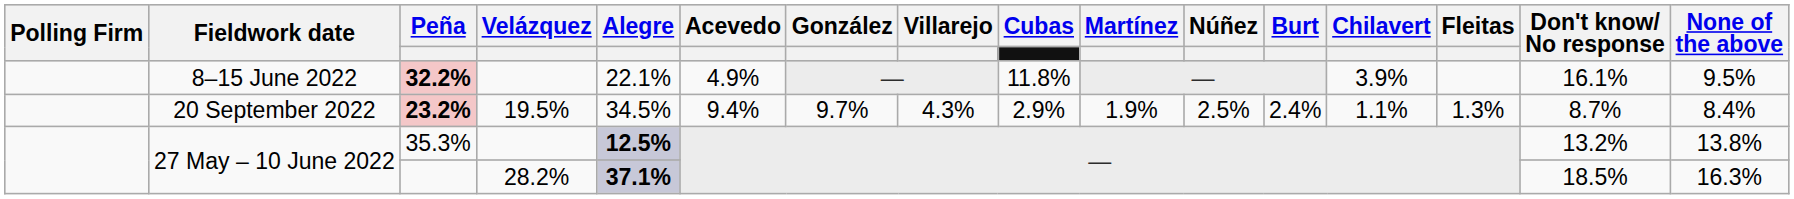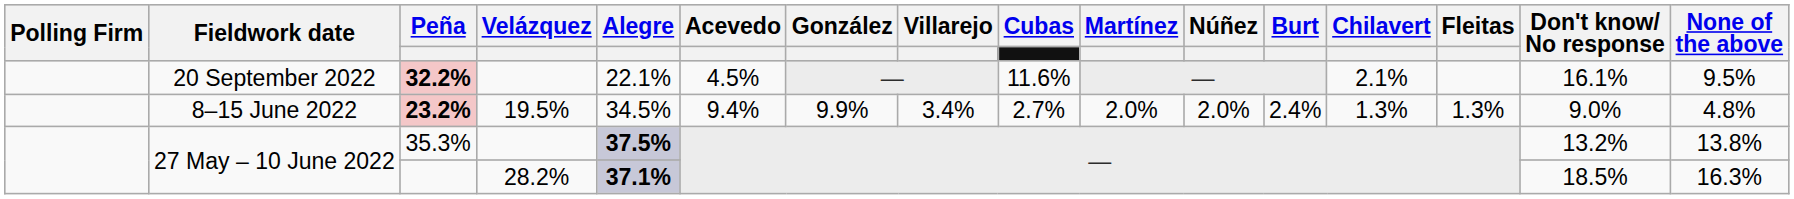32.2% | Fieldwork date: 8–15 June 2022 -> 20 September 2022
32.2% | Acevedo: 4.9% -> 4.5%
32.2% | Cubas: 11.8% -> 11.6%
32.2% | Chilavert: 3.9% -> 2.1%
23.2% | Fieldwork date: 20 September 2022 -> 8–15 June 2022
23.2% | González: 9.7% -> 9.9%
23.2% | Villarejo: 4.3% -> 3.4%
23.2% | Cubas: 2.9% -> 2.7%
23.2% | Martínez: 1.9% -> 2.0%
23.2% | Núñez: 2.5% -> 2.0%
23.2% | Chilavert: 1.1% -> 1.3%
23.2% | Don't know/ No response: 8.7% -> 9.0%
23.2% | None of the above: 8.4% -> 4.8%
35.3% | Alegre: 12.5% -> 37.5%
